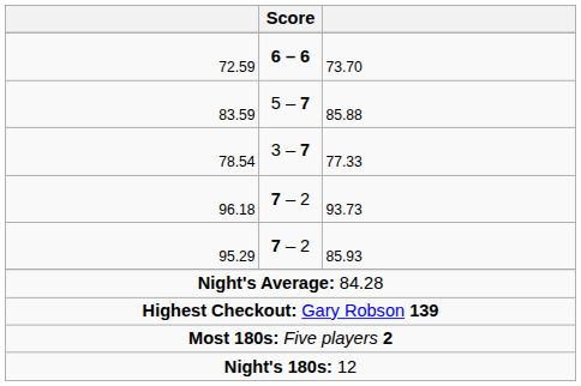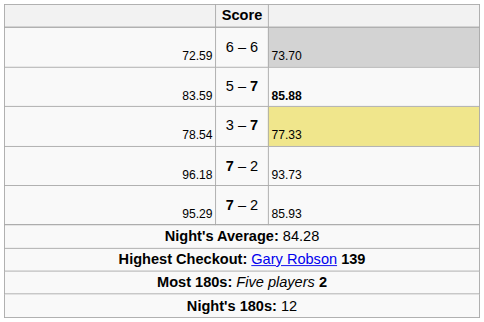72.59 | Score: bold -> normal
72.59 | column 3: no background -> lightgrey background
83.59 | column 3: normal -> bold
78.54 | column 3: no background -> khaki background
